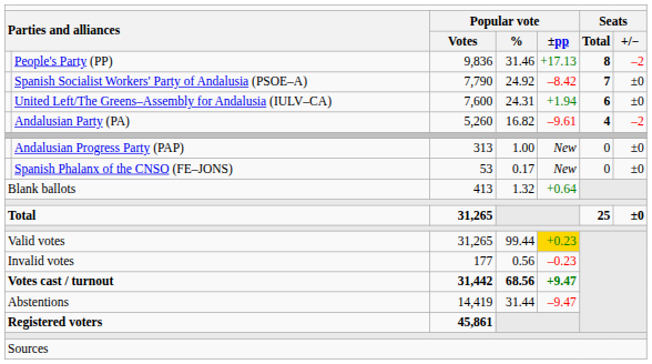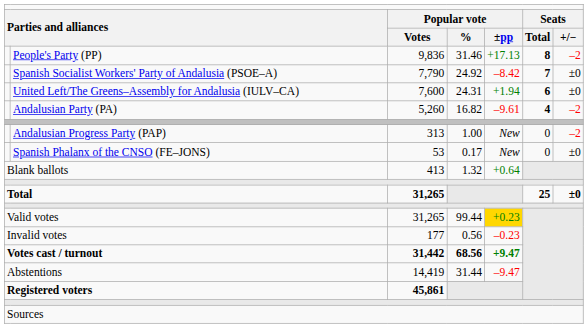Andalusian Progress Party (PAP) | column 7: ±0 -> –2
